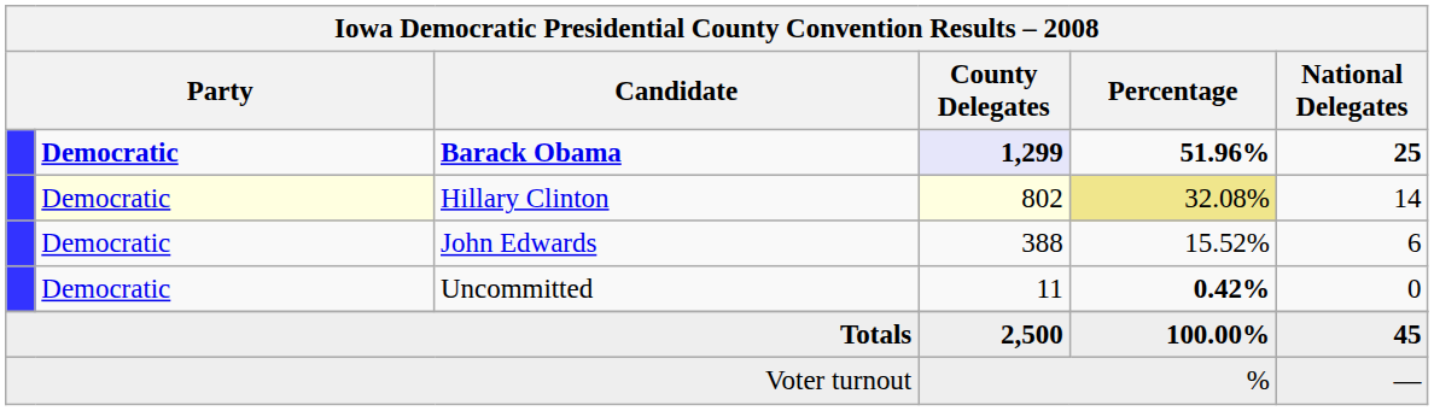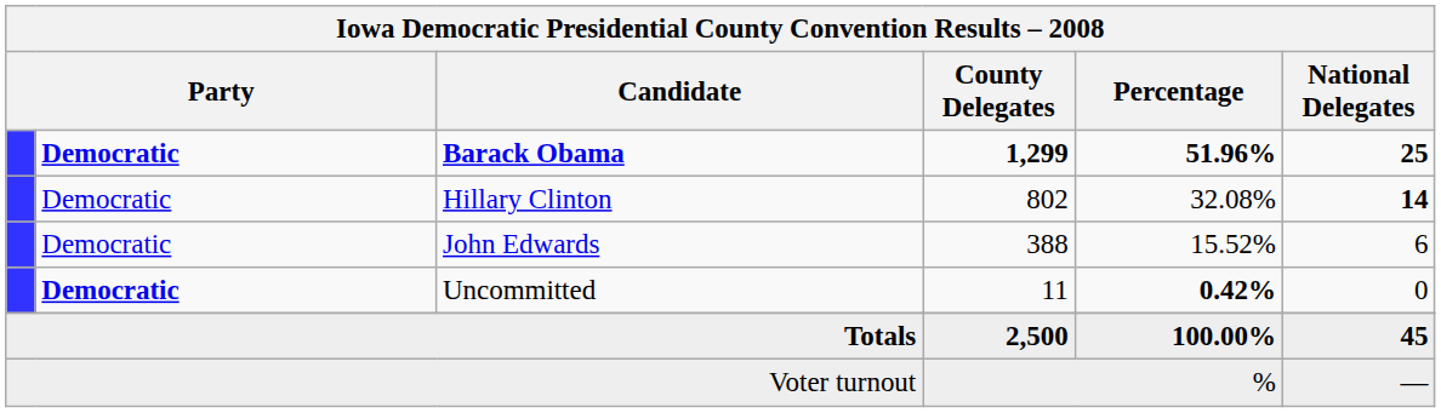Barack Obama | County Delegates: lavender background -> no background
Hillary Clinton | column 2: lightyellow background -> no background
Hillary Clinton | County Delegates: lightyellow background -> no background
Hillary Clinton | Percentage: khaki background -> no background
Hillary Clinton | National Delegates: normal -> bold
Uncommitted | column 2: normal -> bold
